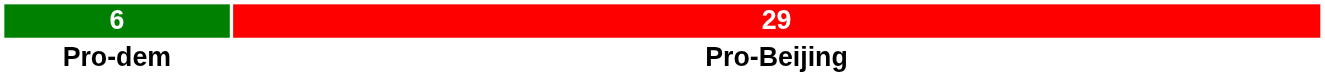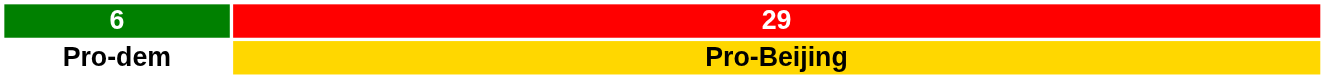Pro-dem | 29: no background -> gold background
